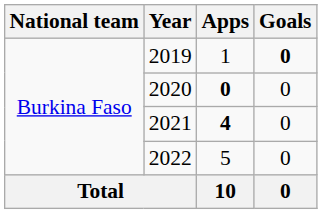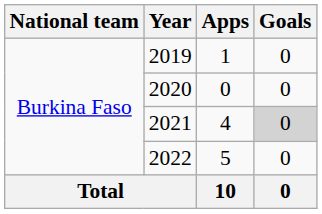2019 | Goals: bold -> normal
2020 | Apps: bold -> normal
2021 | Apps: bold -> normal
2021 | Goals: no background -> lightgrey background
